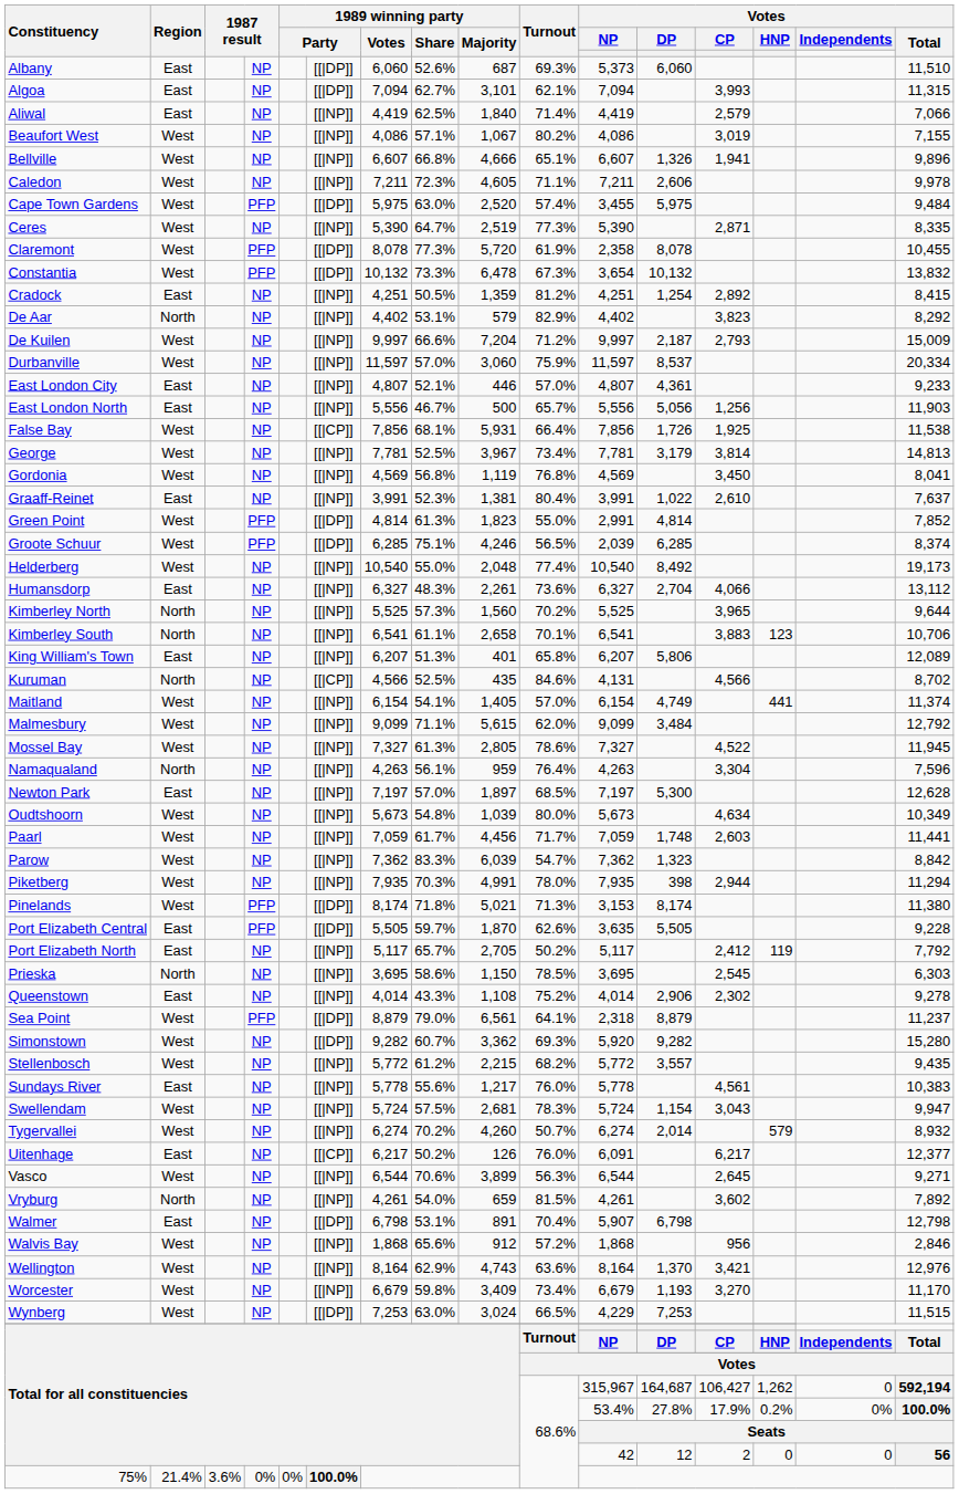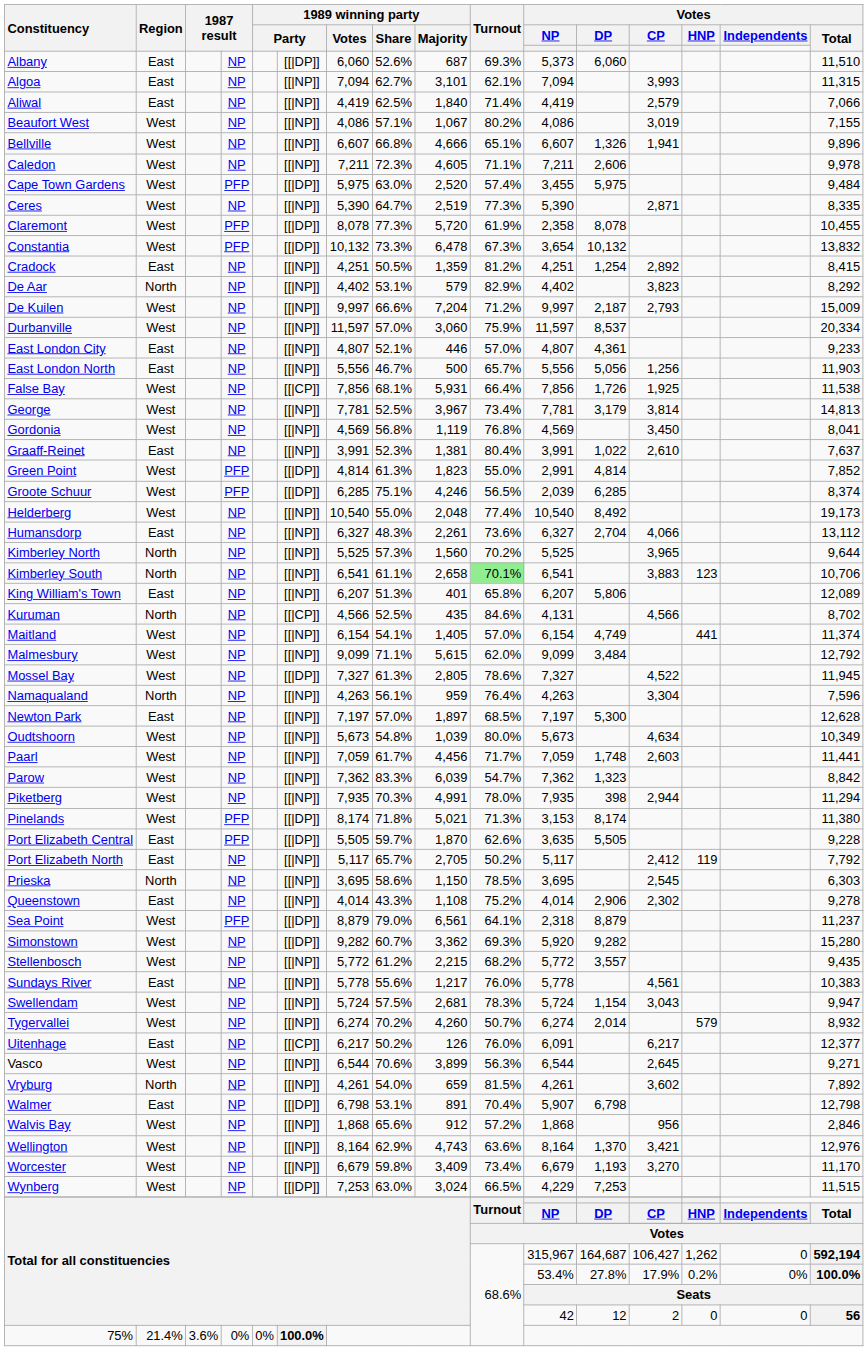Algoa | column 6: [[|DP]] -> [[|NP]]
Kimberley South | Turnout: no background -> lightgreen background
Mossel Bay | column 6: [[|NP]] -> [[|DP]]
